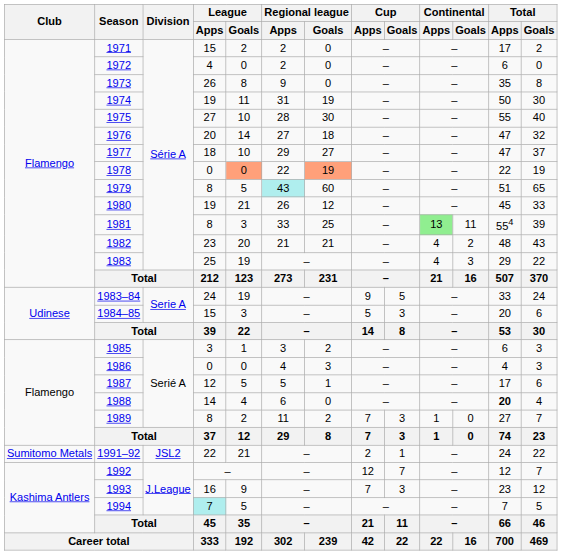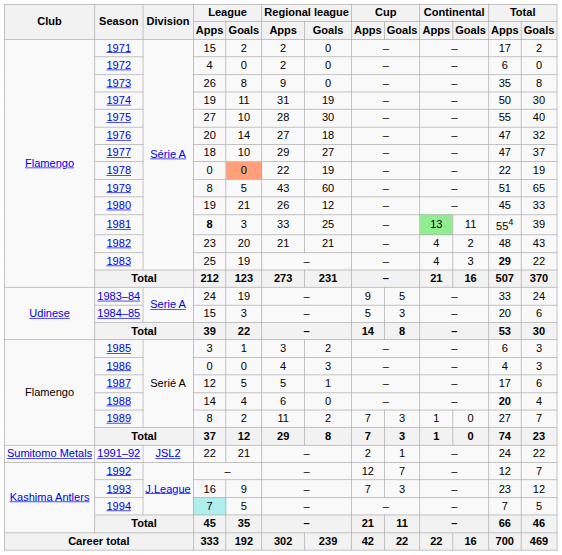1978 | Regional league / Goals: lightsalmon background -> no background
1979 | Regional league / Apps: paleturquoise background -> no background
1981 | League / Apps: normal -> bold
1983 | Total / Apps: normal -> bold
